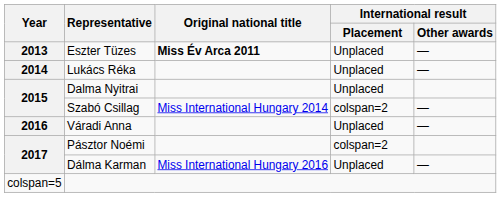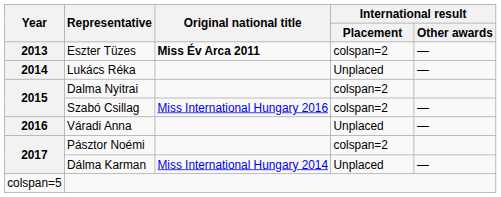Eszter Tüzes | International result / Placement: Unplaced -> colspan=2
Dalma Nyitrai | International result / Placement: Unplaced -> colspan=2
Szabó Csillag | Original national title: Miss International Hungary 2014 -> Miss International Hungary 2016
Dálma Karman | Original national title: Miss International Hungary 2016 -> Miss International Hungary 2014
